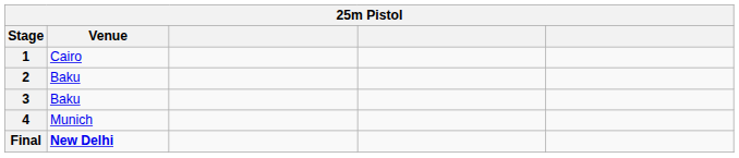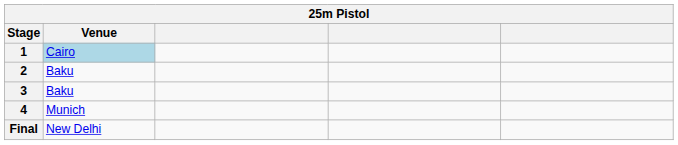1 | Venue: no background -> lightblue background
Final | Venue: bold -> normal
